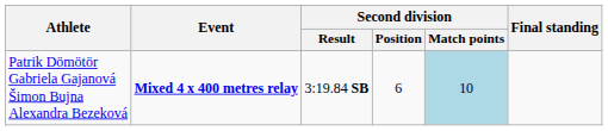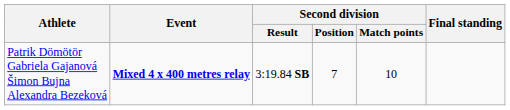row 3 | Second division / Position: 6 -> 7
row 3 | Second division / Match points: lightblue background -> no background
